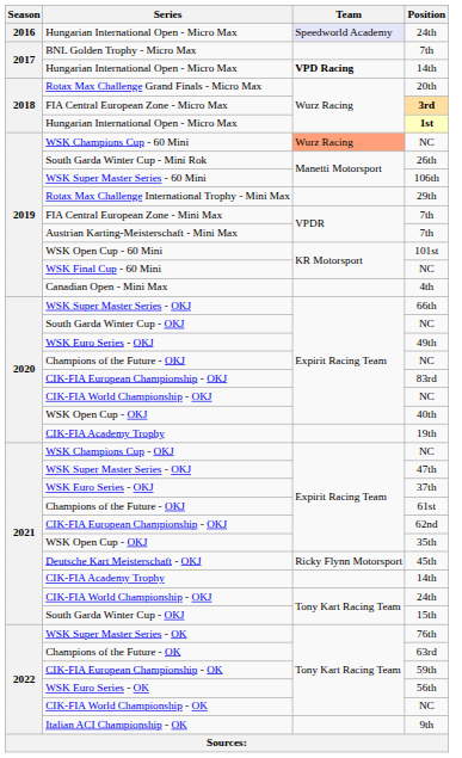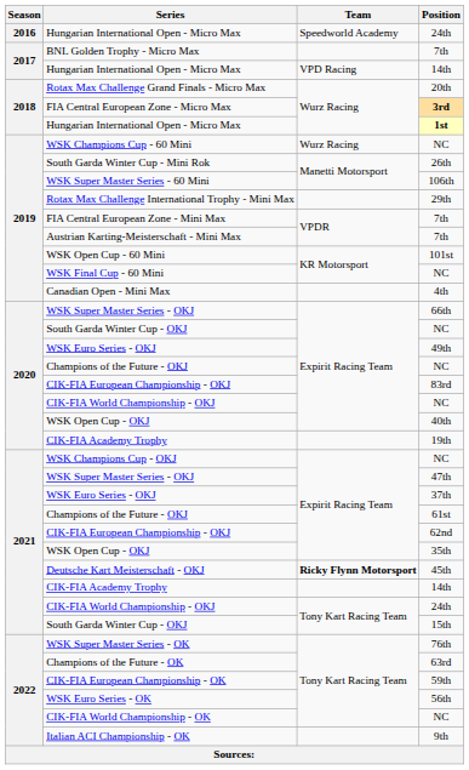Hungarian International Open - Micro Max / 24th | Team: lavender background -> no background
Hungarian International Open - Micro Max / 14th | Team: bold -> normal
WSK Champions Cup - 60 Mini | Team: lightsalmon background -> no background
Deutsche Kart Meisterschaft - OKJ | Team: normal -> bold
